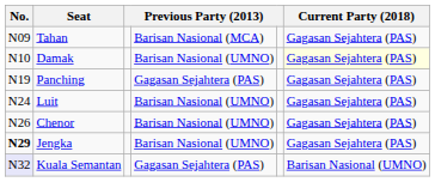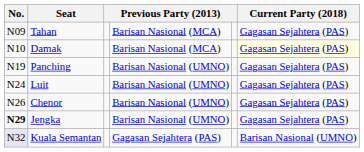Damak | column 4: Barisan Nasional (UMNO) -> Barisan Nasional (MCA)
Panching | column 4: Gagasan Sejahtera (PAS) -> Barisan Nasional (UMNO)
